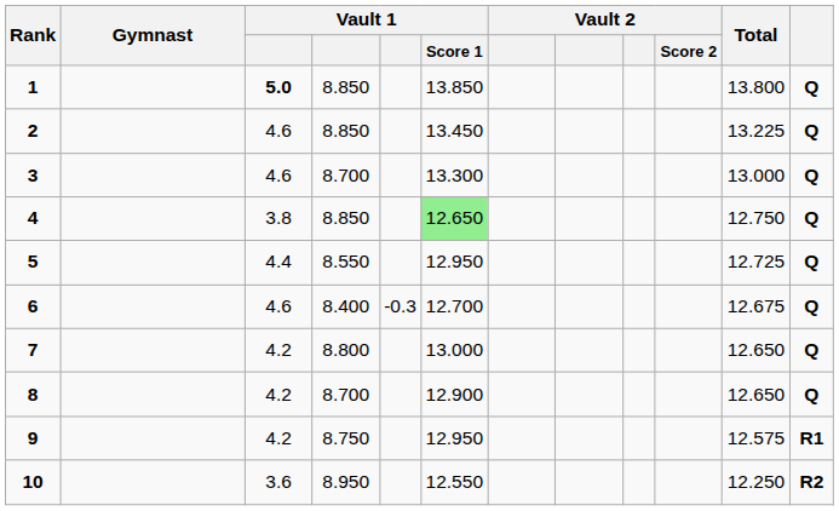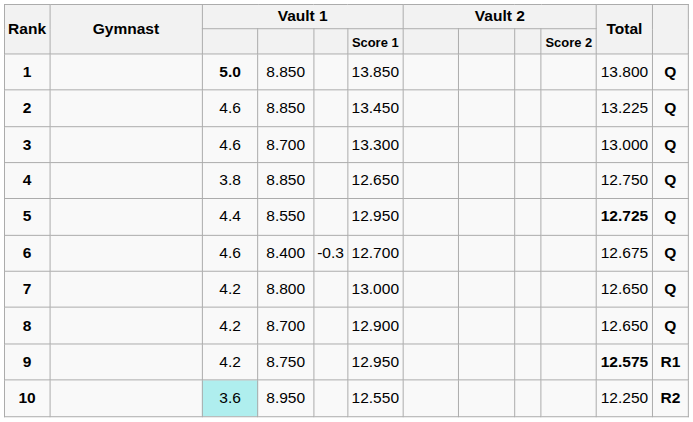4 | Vault 1 / Score 1: lightgreen background -> no background
5 | Total: normal -> bold
9 | Total: normal -> bold
10 | column 3: no background -> paleturquoise background
